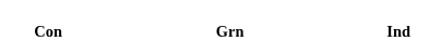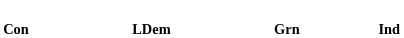+ column: 13 | LDem
